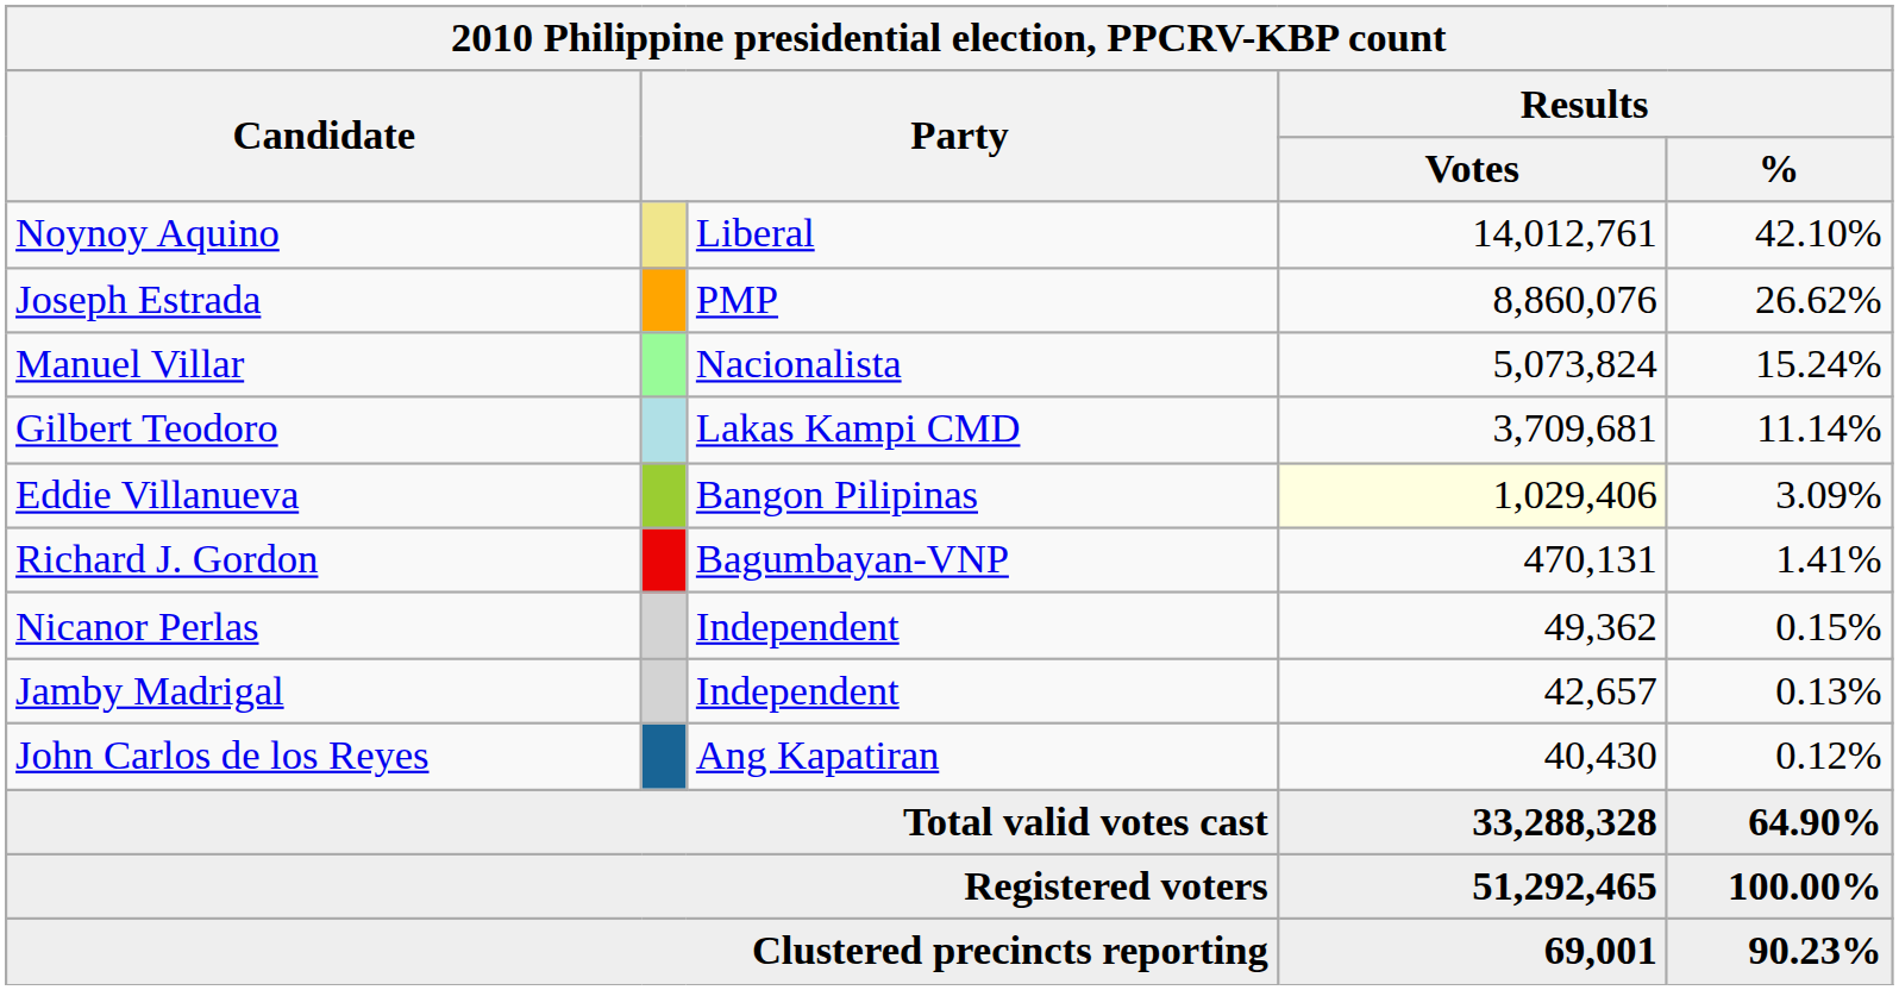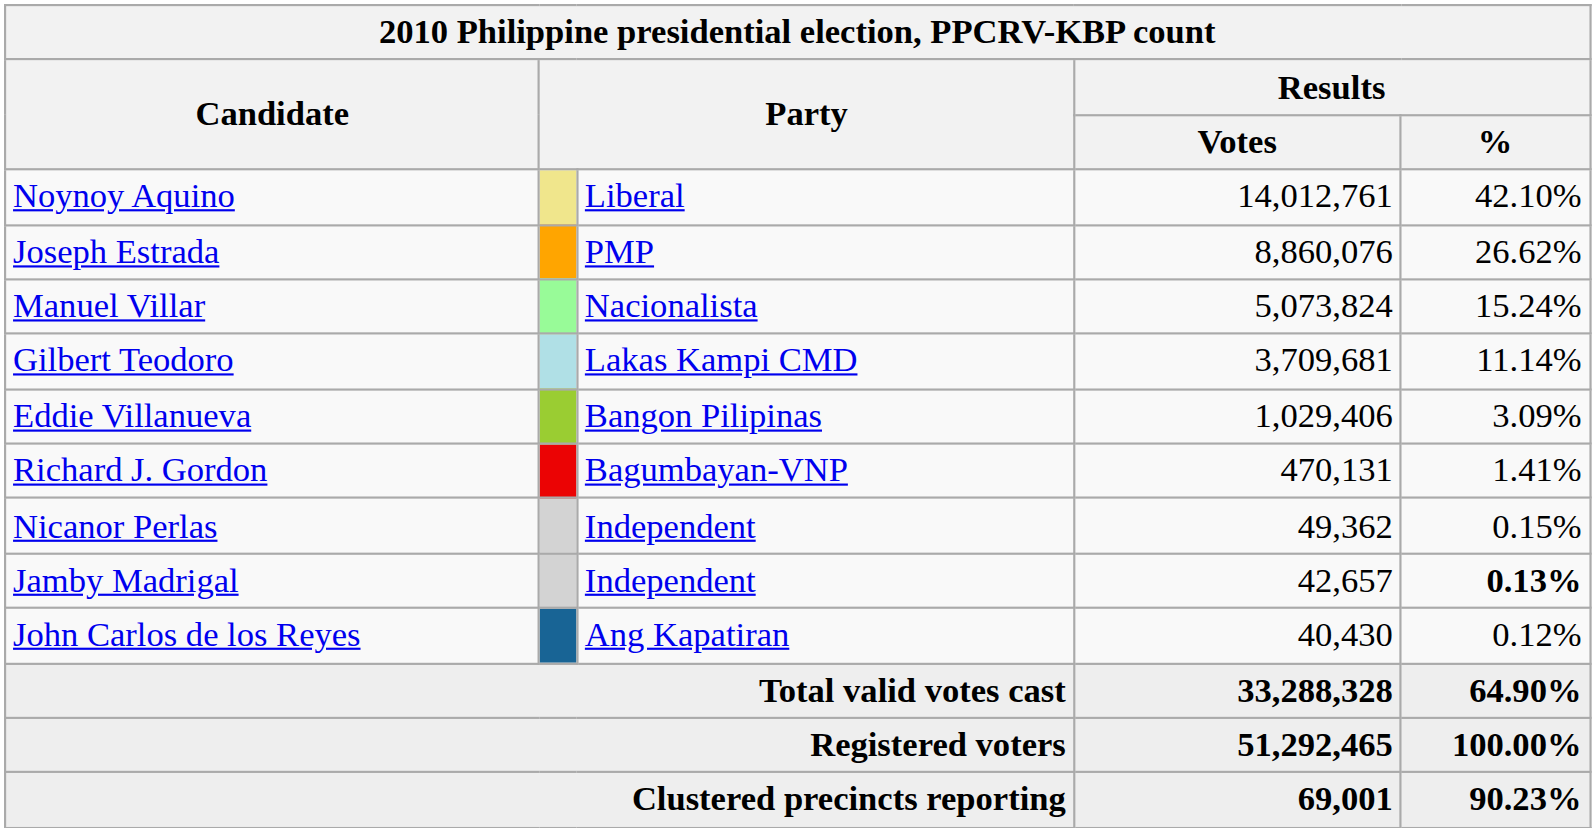Eddie Villanueva | Results / Votes: lightyellow background -> no background
Jamby Madrigal | Results / %: normal -> bold
